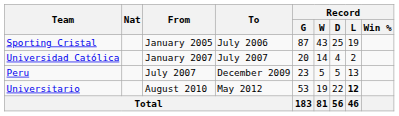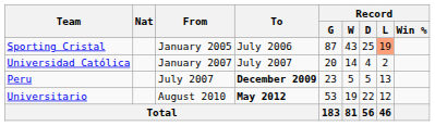Sporting Cristal | Record / L: no background -> lightsalmon background
Peru | To: normal -> bold
Universitario | To: normal -> bold
Universitario | Record / L: bold -> normal
